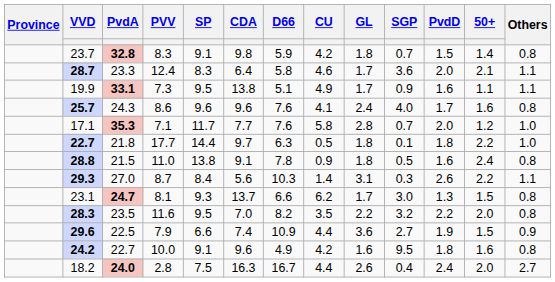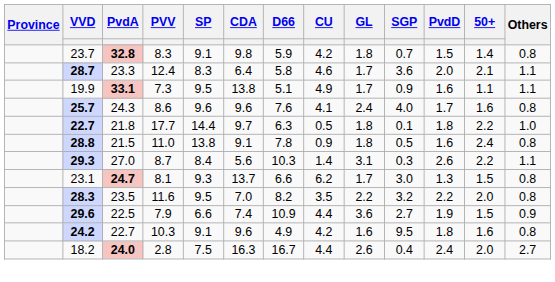- row: 17.1 | 35.3 | 7.1 | 11.7 | 7.7 | 7.6 | 5.8 | 2.8 | 0.7 | 2.0 | 1.2 | 1.0
24.2 | PVV: 10.0 -> 10.3
